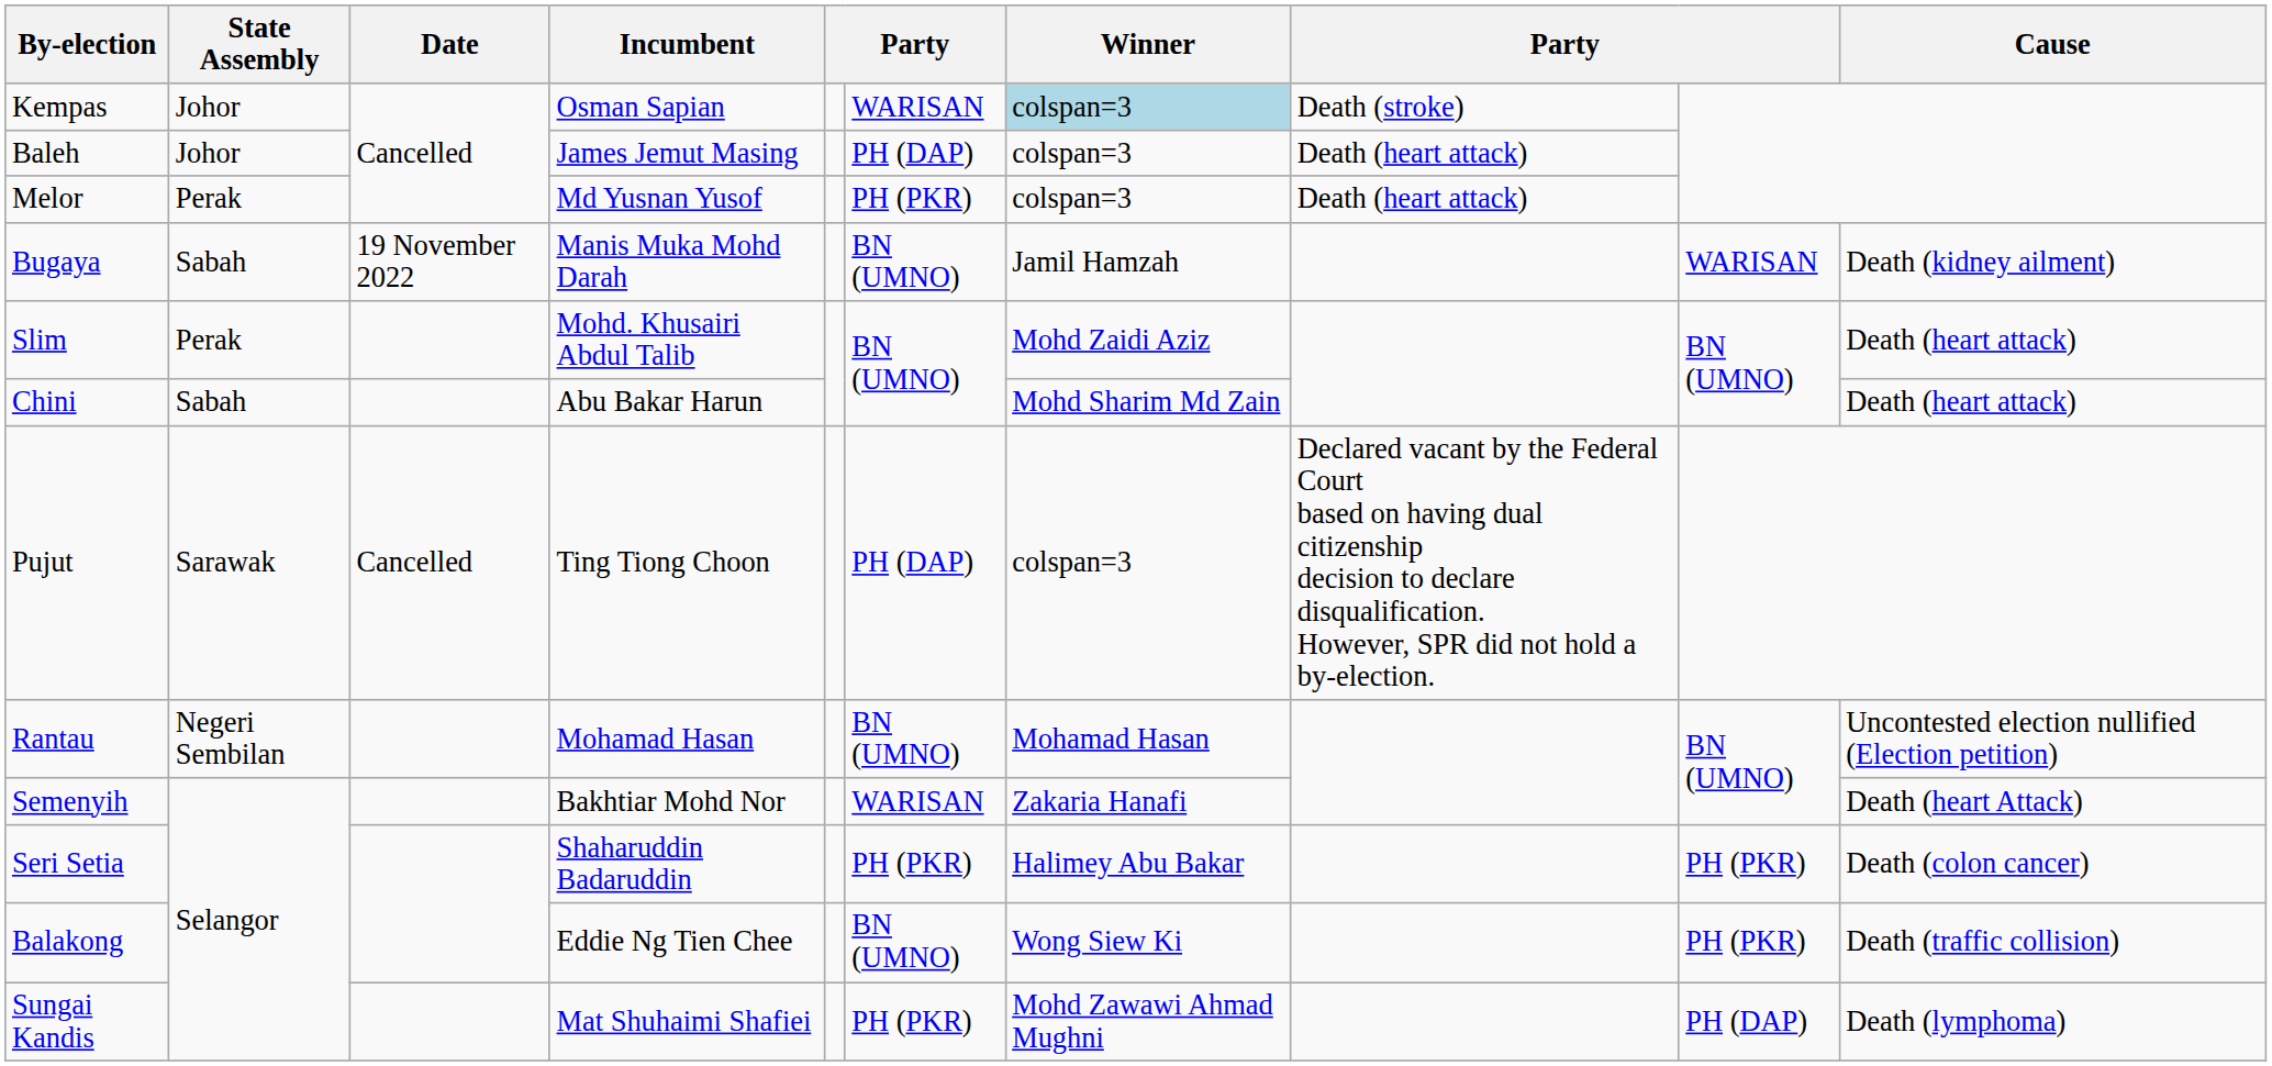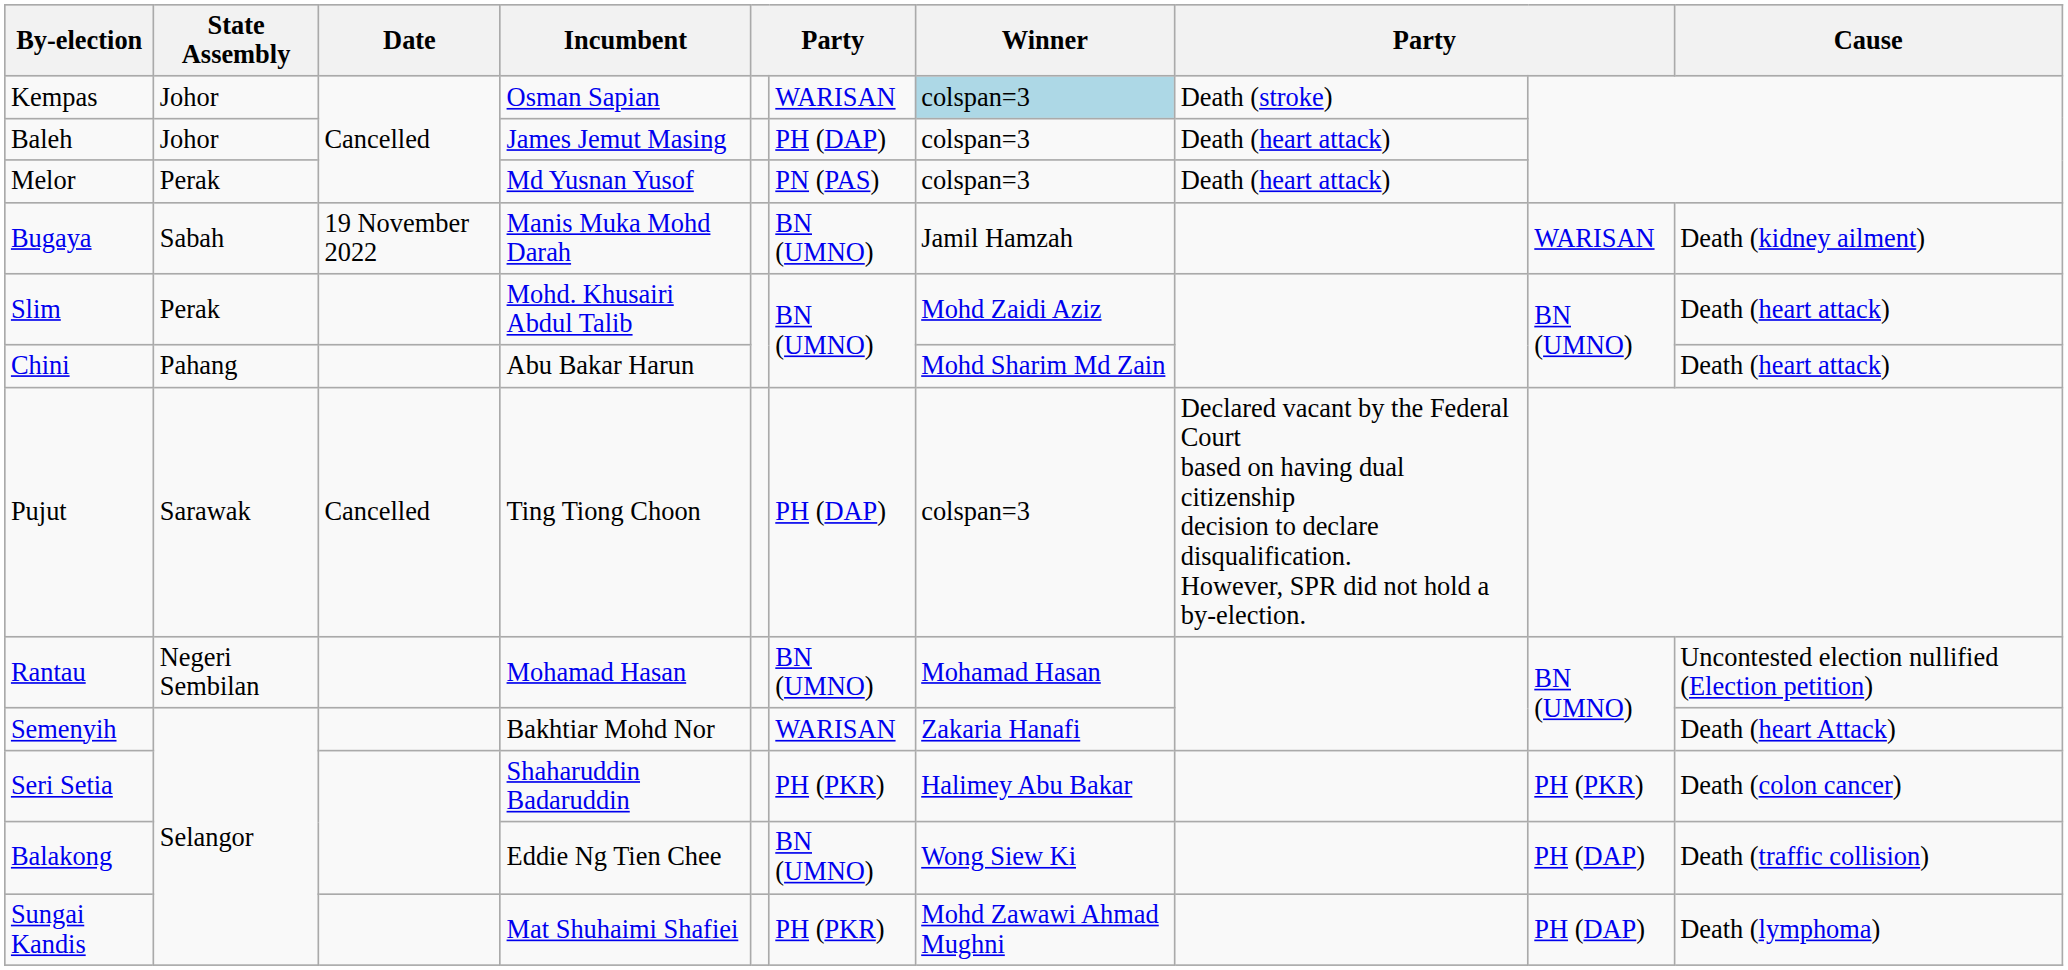Melor | column 6: PH (PKR) -> PN (PAS)
Chini | State Assembly: Sabah -> Pahang
Balakong | column 9: PH (PKR) -> PH (DAP)
